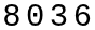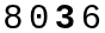8 | column 3: normal -> bold
